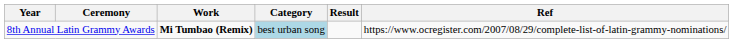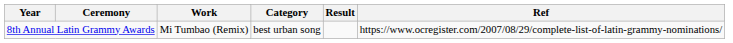8th Annual Latin Grammy Awards | Work: bold -> normal
8th Annual Latin Grammy Awards | Category: lightblue background -> no background
